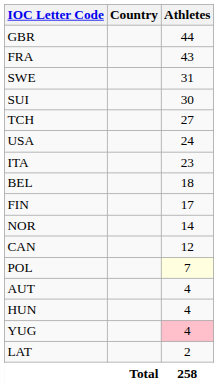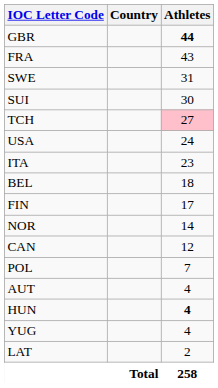GBR | Athletes: normal -> bold
TCH | Athletes: no background -> pink background
POL | Athletes: lightyellow background -> no background
HUN | Athletes: normal -> bold
YUG | Athletes: pink background -> no background
